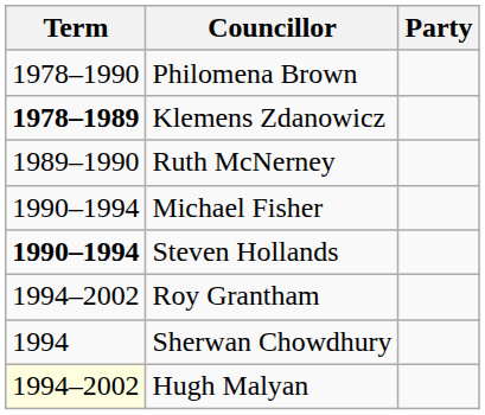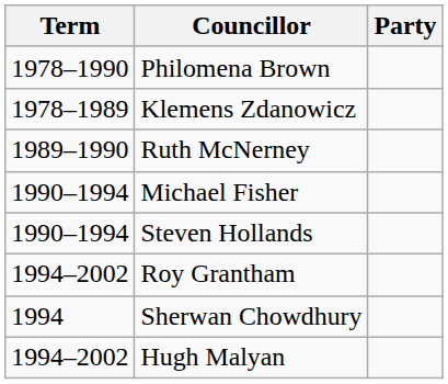Klemens Zdanowicz | Term: bold -> normal
Steven Hollands | Term: bold -> normal
Hugh Malyan | Term: lightyellow background -> no background
